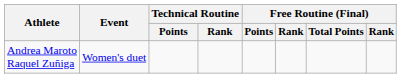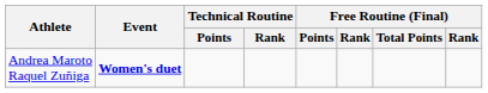Andrea Maroto Raquel Zuñiga | Event: normal -> bold
